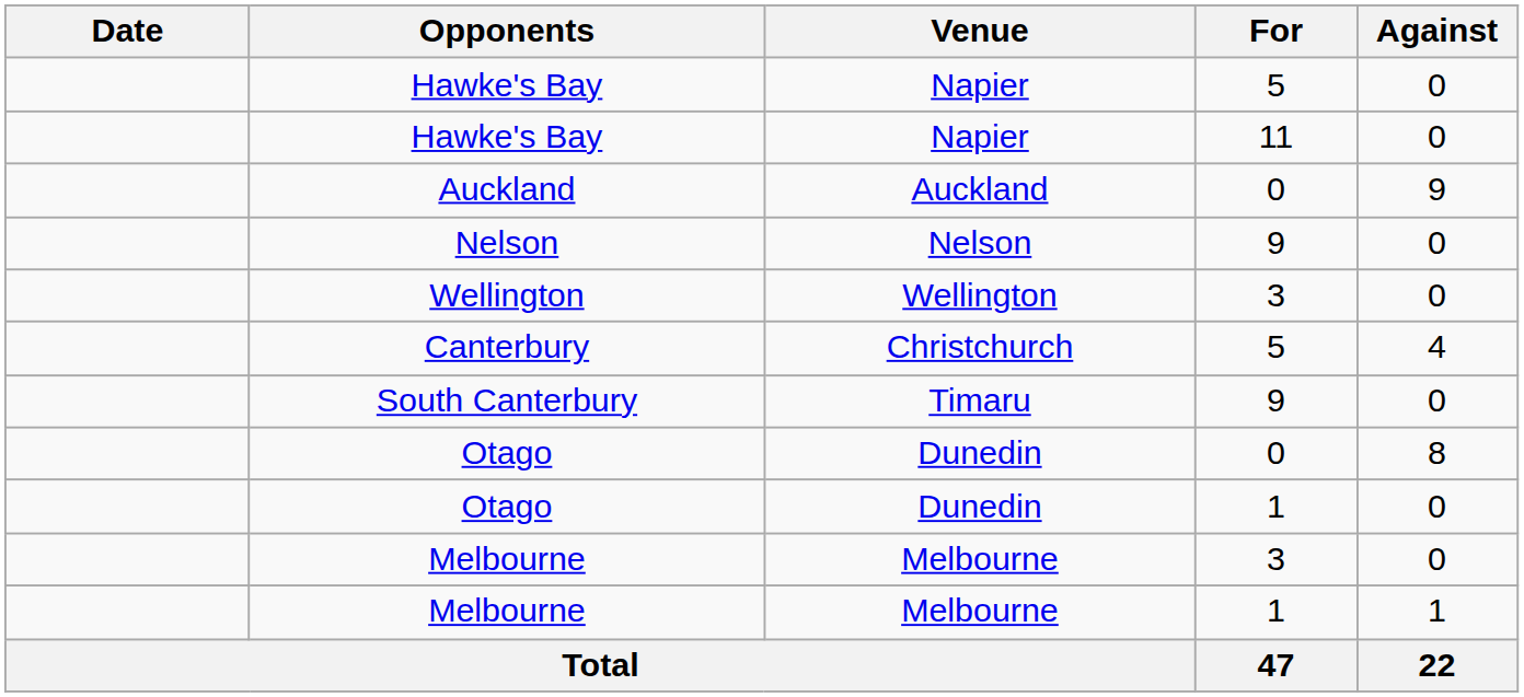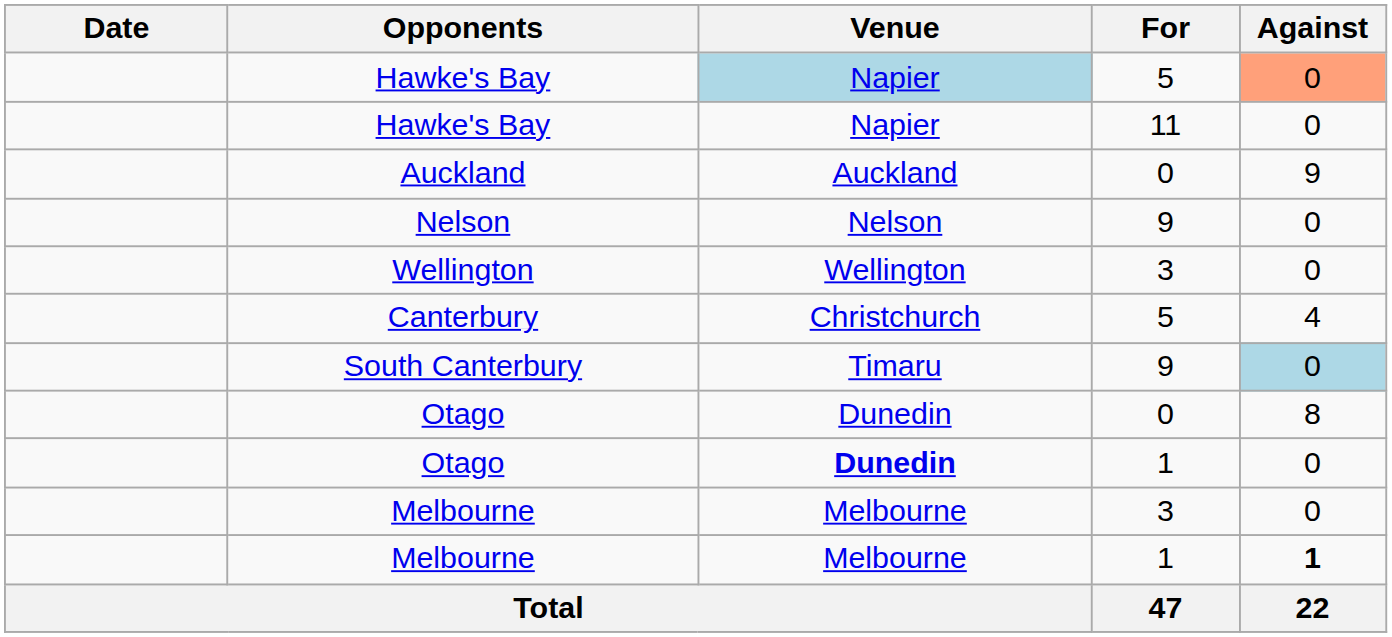Hawke's Bay / 5 | Venue: no background -> lightblue background
Hawke's Bay / 5 | Against: no background -> lightsalmon background
South Canterbury | Against: no background -> lightblue background
Otago / 1 | Venue: normal -> bold
Melbourne / 1 | Against: normal -> bold
